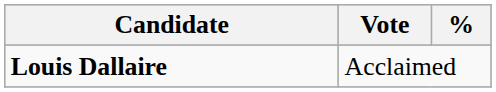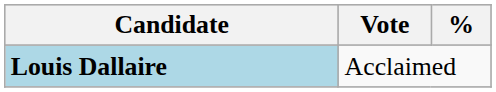Louis Dallaire | Candidate: no background -> lightblue background
